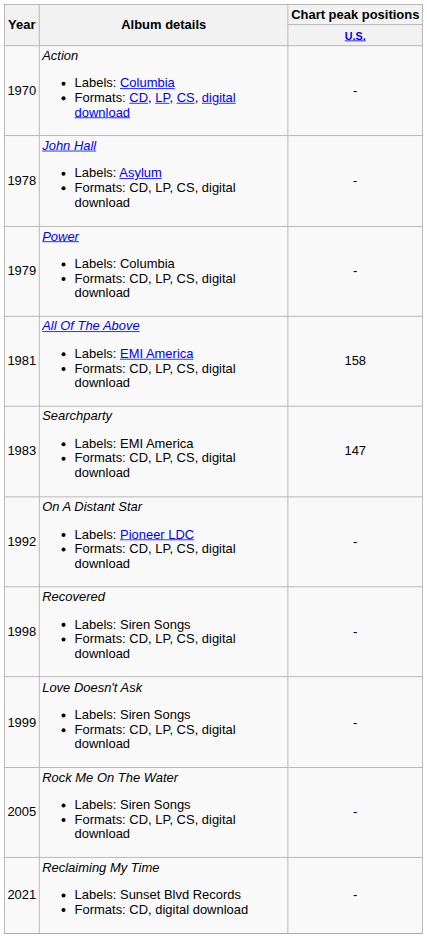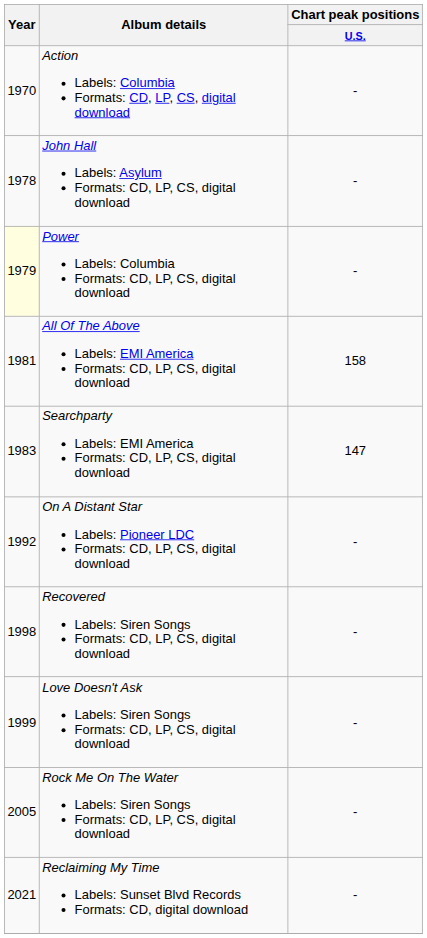Power Labels: Columbia Formats: CD, LP, CS, digital download | Year: no background -> lightyellow background
